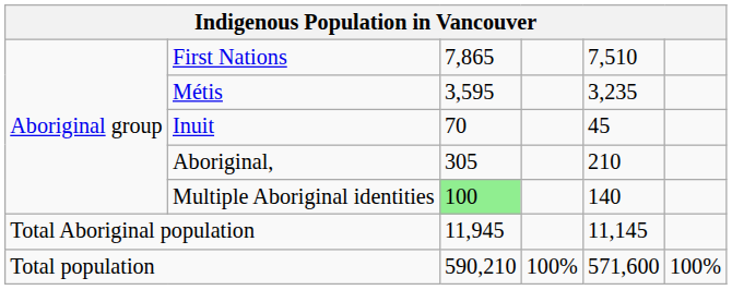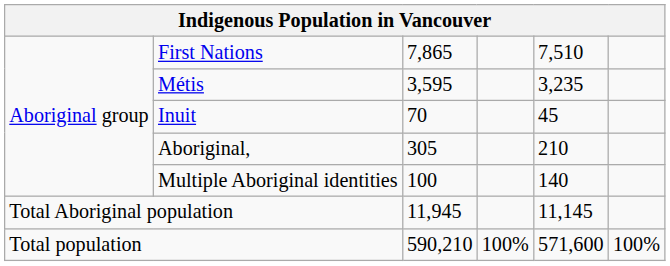Multiple Aboriginal identities | column 3: lightgreen background -> no background
